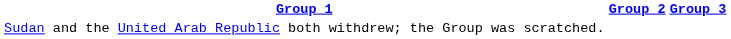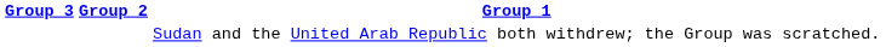columns swapped: Group 1 <-> Group 3
